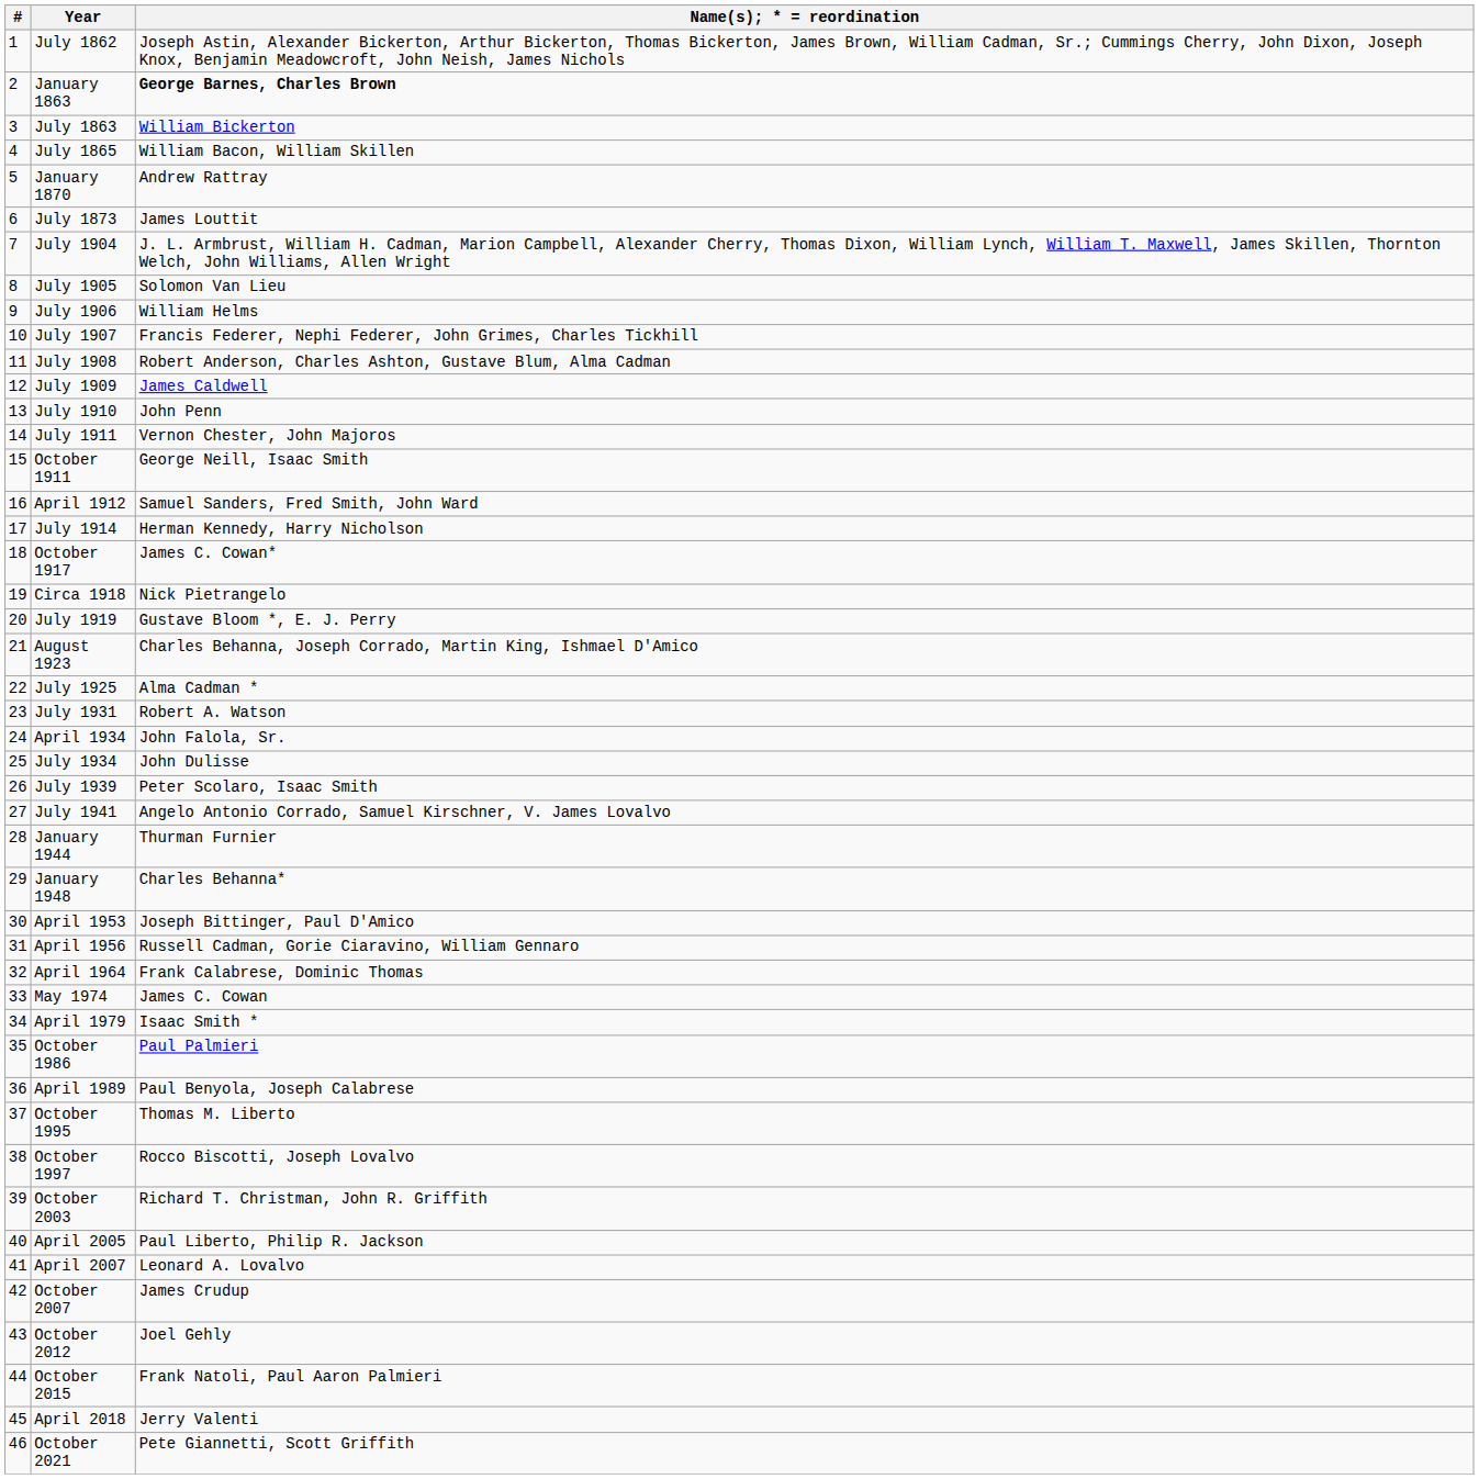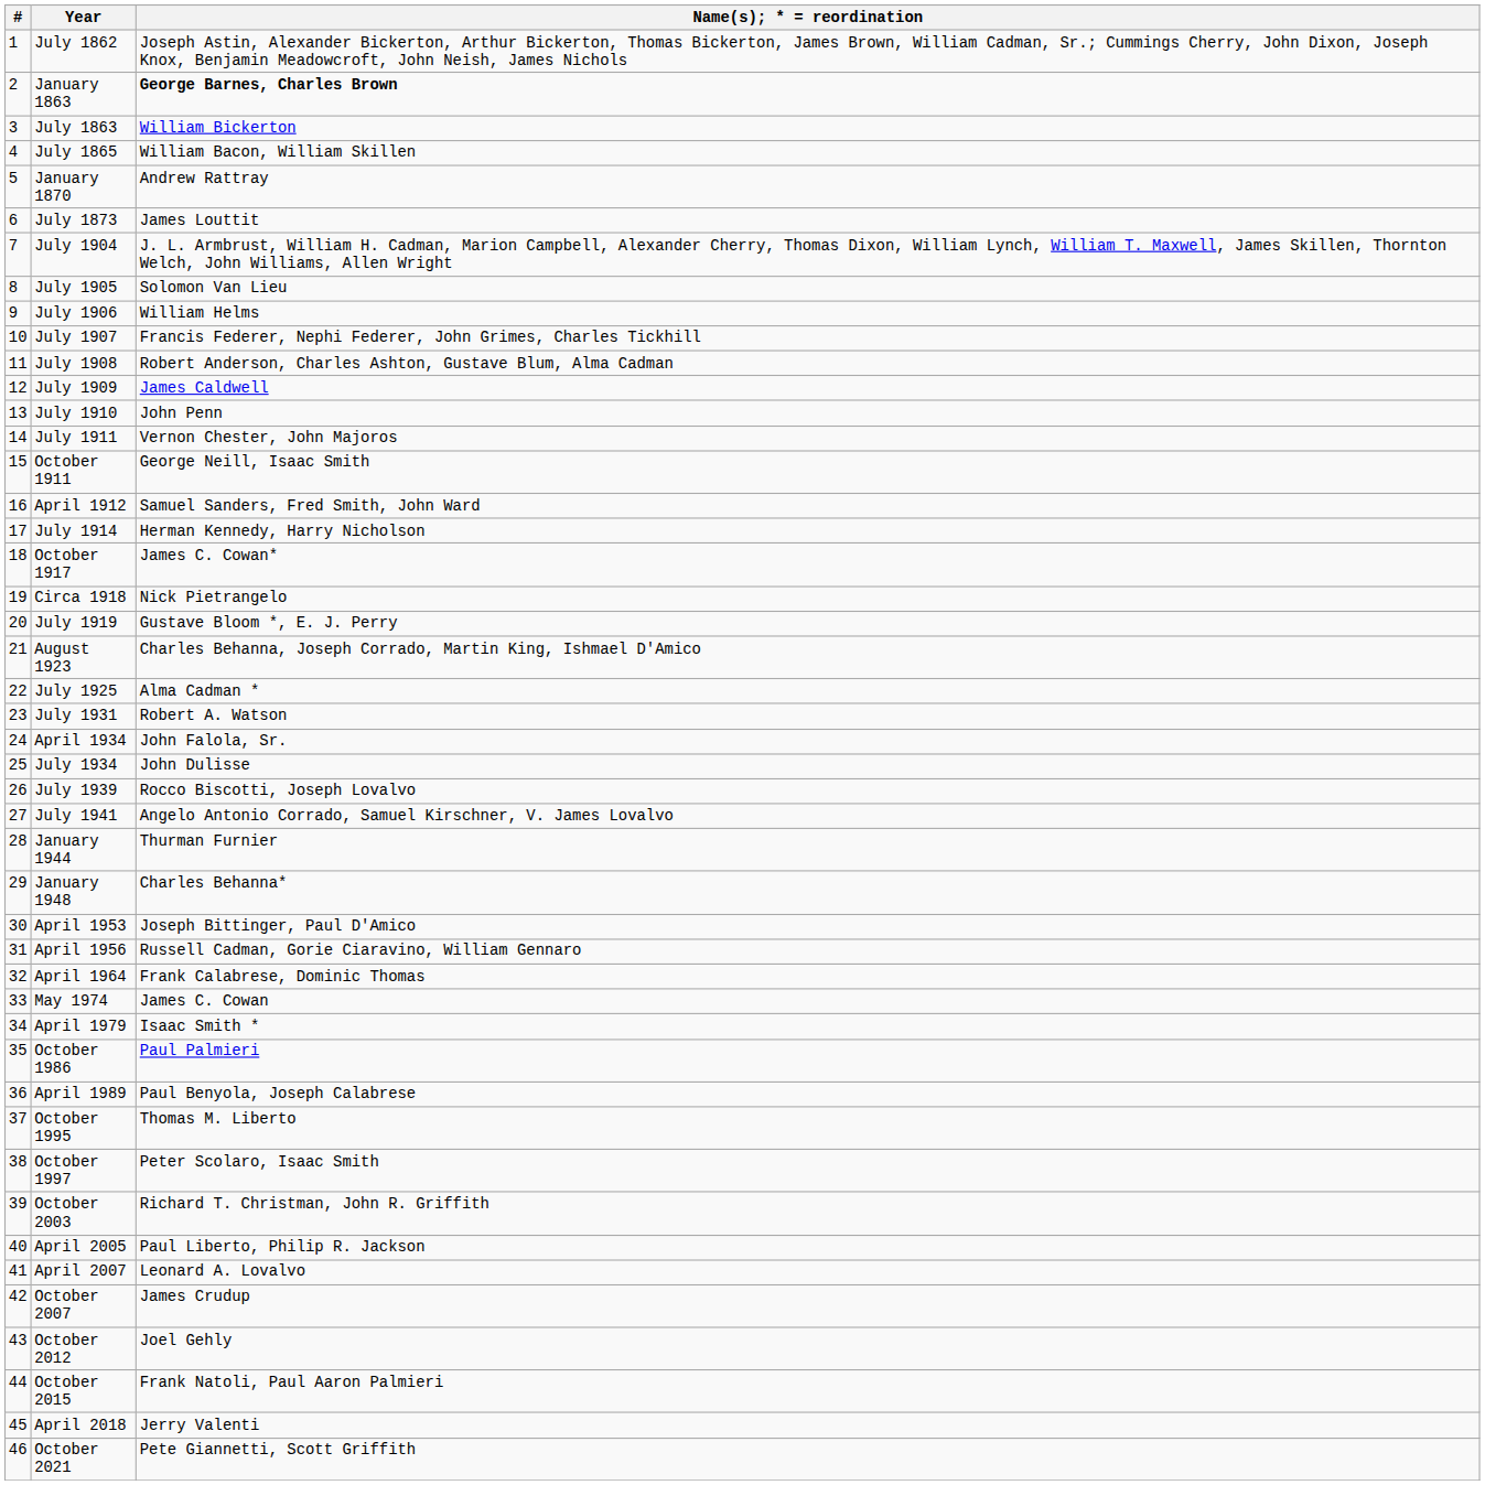July 1939 | Name(s); * = reordination: Peter Scolaro, Isaac Smith -> Rocco Biscotti, Joseph Lovalvo
October 1997 | Name(s); * = reordination: Rocco Biscotti, Joseph Lovalvo -> Peter Scolaro, Isaac Smith
